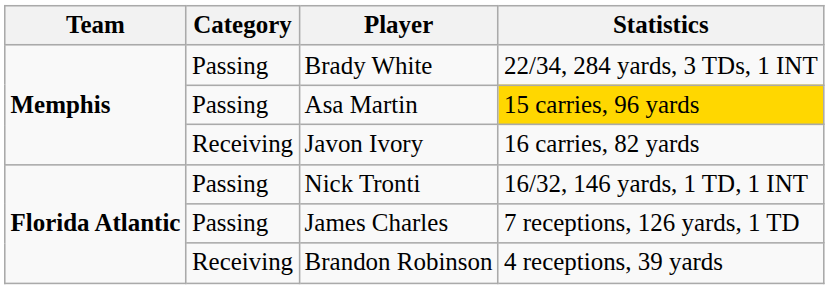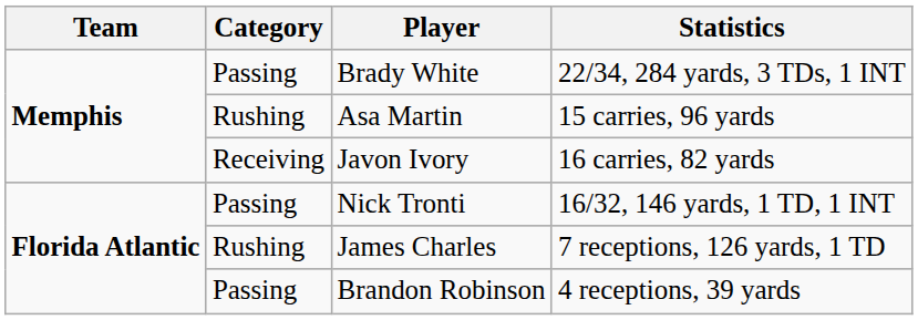Asa Martin | Category: Passing -> Rushing
Asa Martin | Statistics: gold background -> no background
James Charles | Category: Passing -> Rushing
Brandon Robinson | Category: Receiving -> Passing
